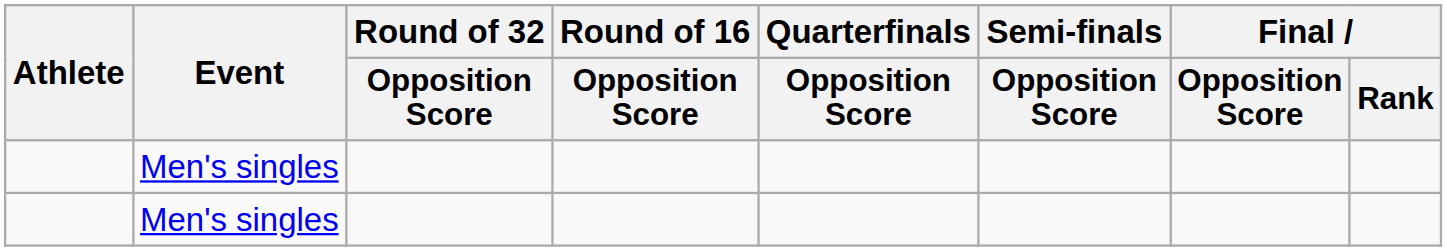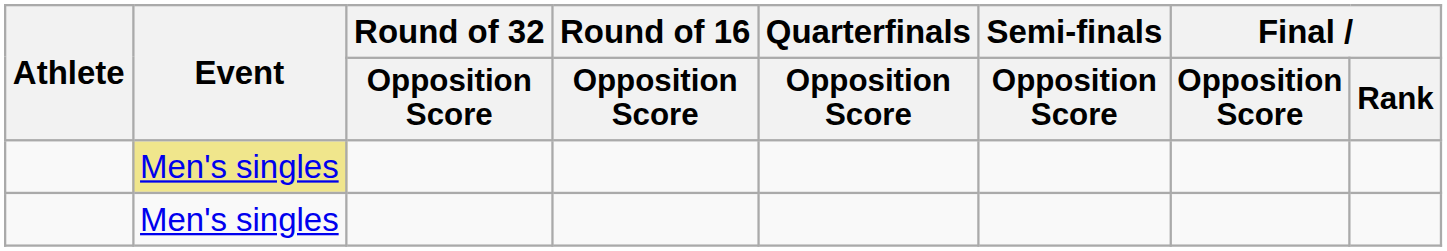row 3 | Event: no background -> khaki background
